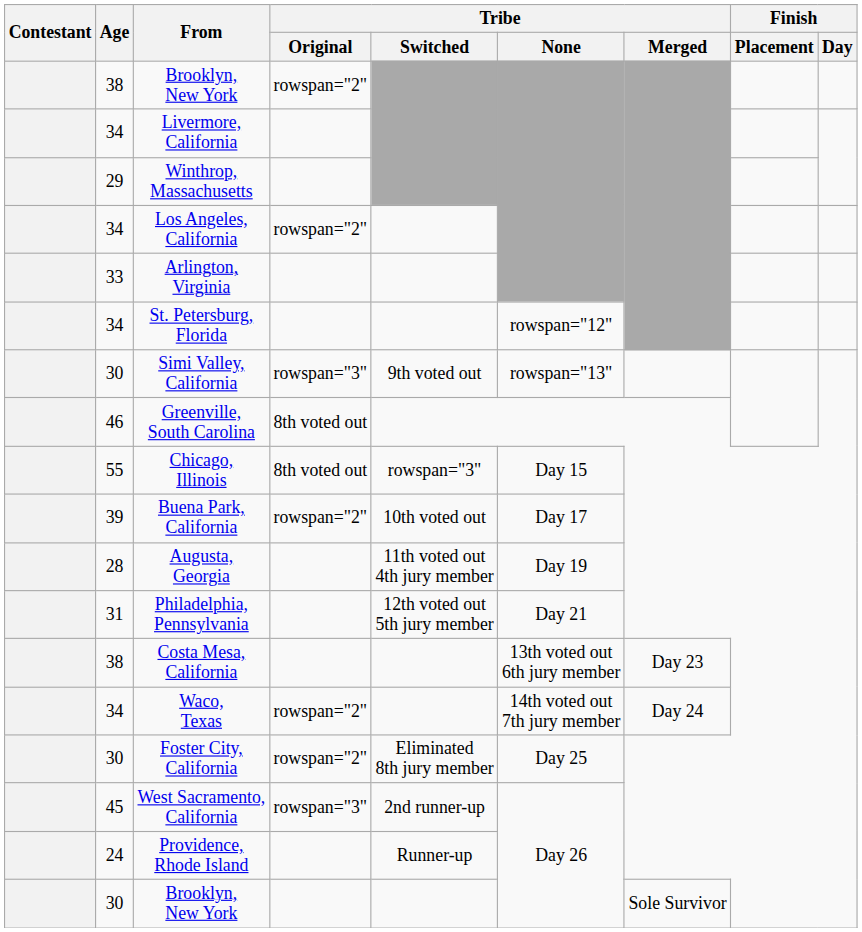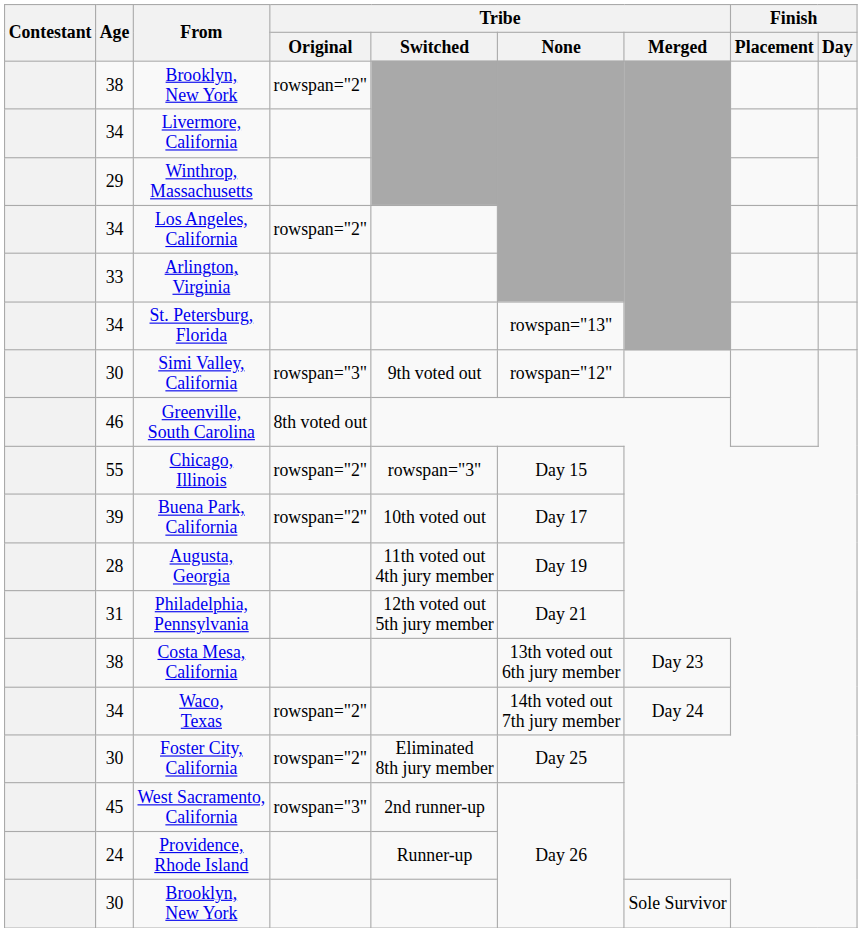St. Petersburg, Florida | Tribe / None: rowspan="12" -> rowspan="13"
Simi Valley, California | Tribe / None: rowspan="13" -> rowspan="12"
Chicago, Illinois | Tribe / Original: 8th voted out -> rowspan="2"
